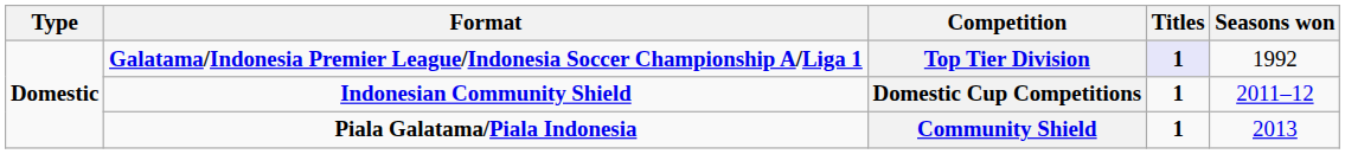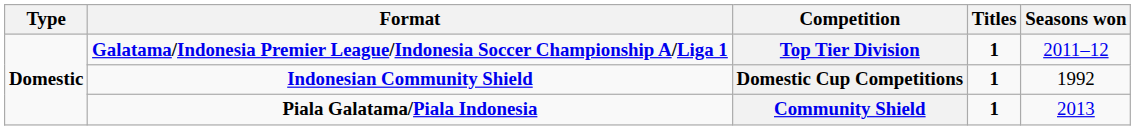Top Tier Division | Titles: lavender background -> no background
Top Tier Division | Seasons won: 1992 -> 2011–12
Domestic Cup Competitions | Seasons won: 2011–12 -> 1992
